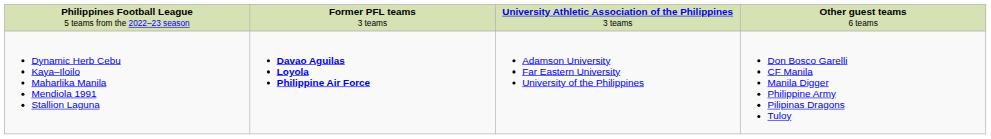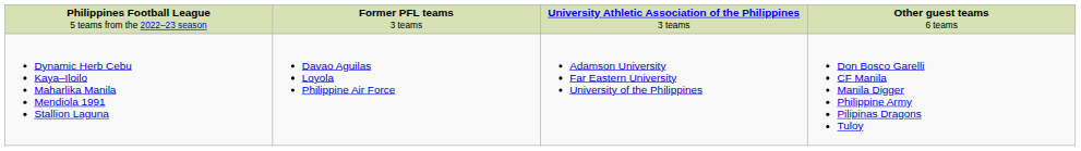row 2 | column 2: bold -> normal
